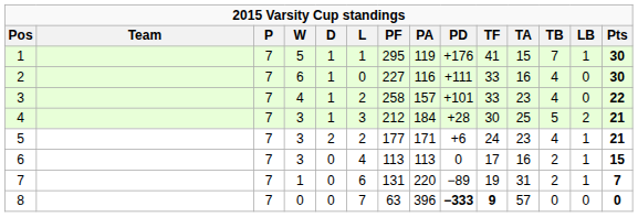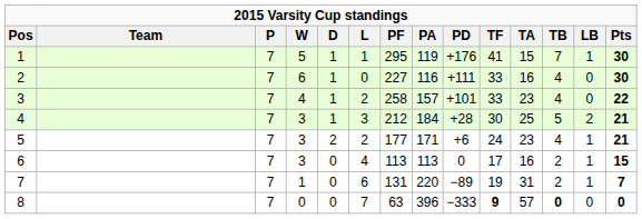8 | PD: bold -> normal
8 | TB: normal -> bold
